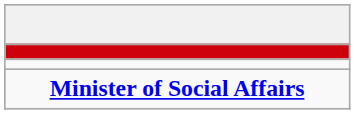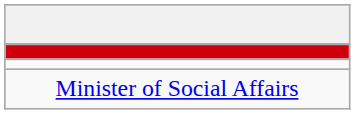Minister of Social Affairs | column 1: bold -> normal
